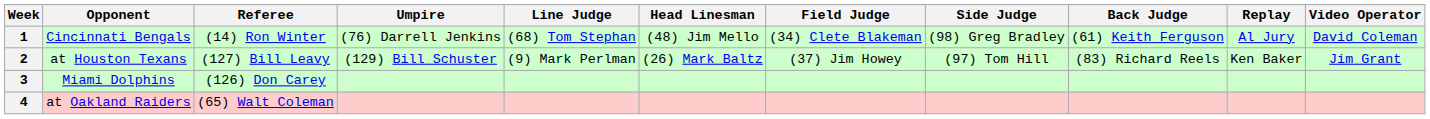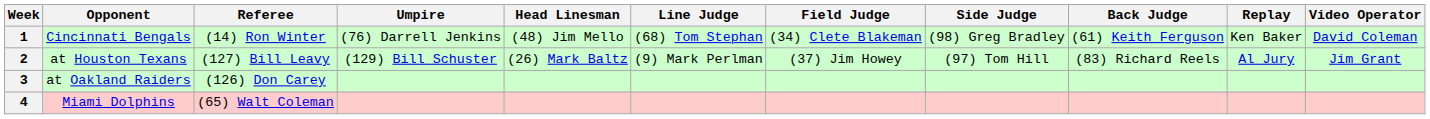columns swapped: Head Linesman <-> Line Judge
1 | Replay: Al Jury -> Ken Baker
2 | Replay: Ken Baker -> Al Jury
3 | Opponent: Miami Dolphins -> at Oakland Raiders
4 | Opponent: at Oakland Raiders -> Miami Dolphins
